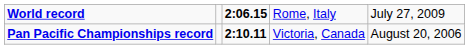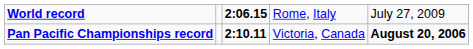Pan Pacific Championships record | column 5: normal -> bold
